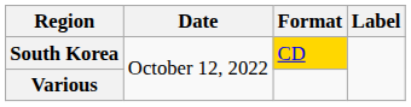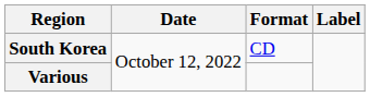South Korea | Format: gold background -> no background
